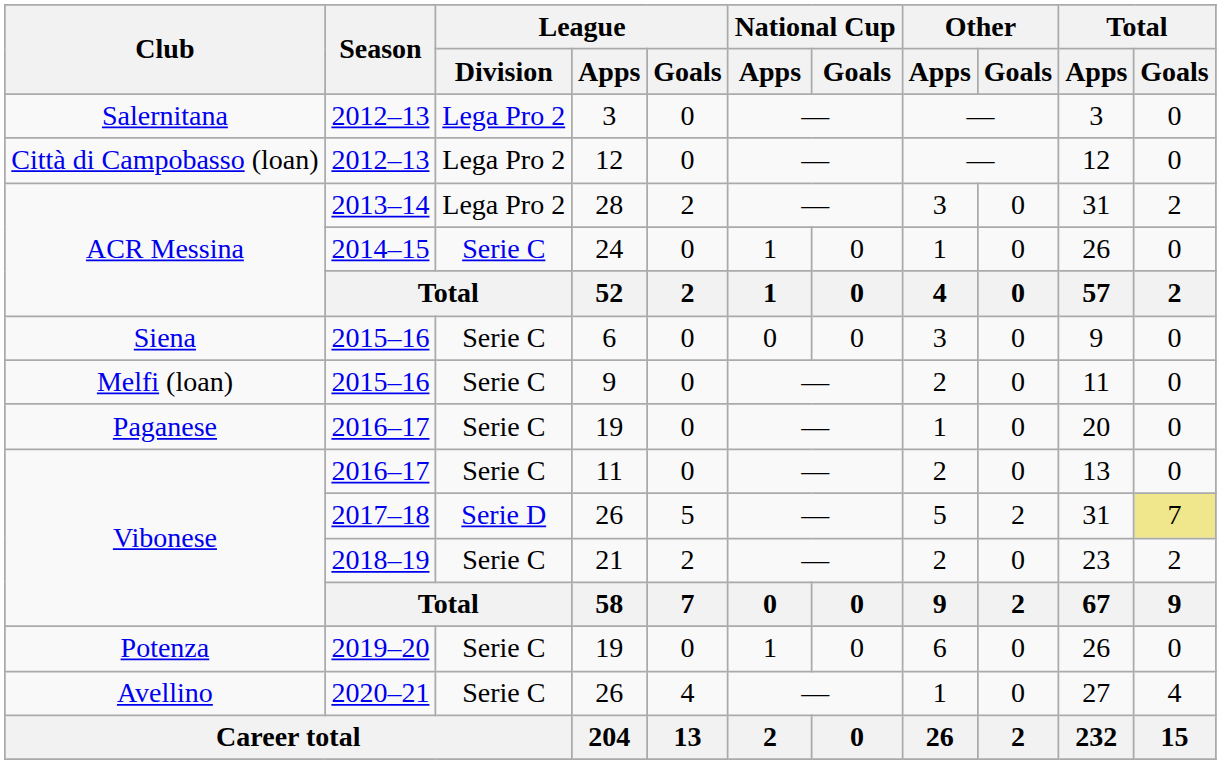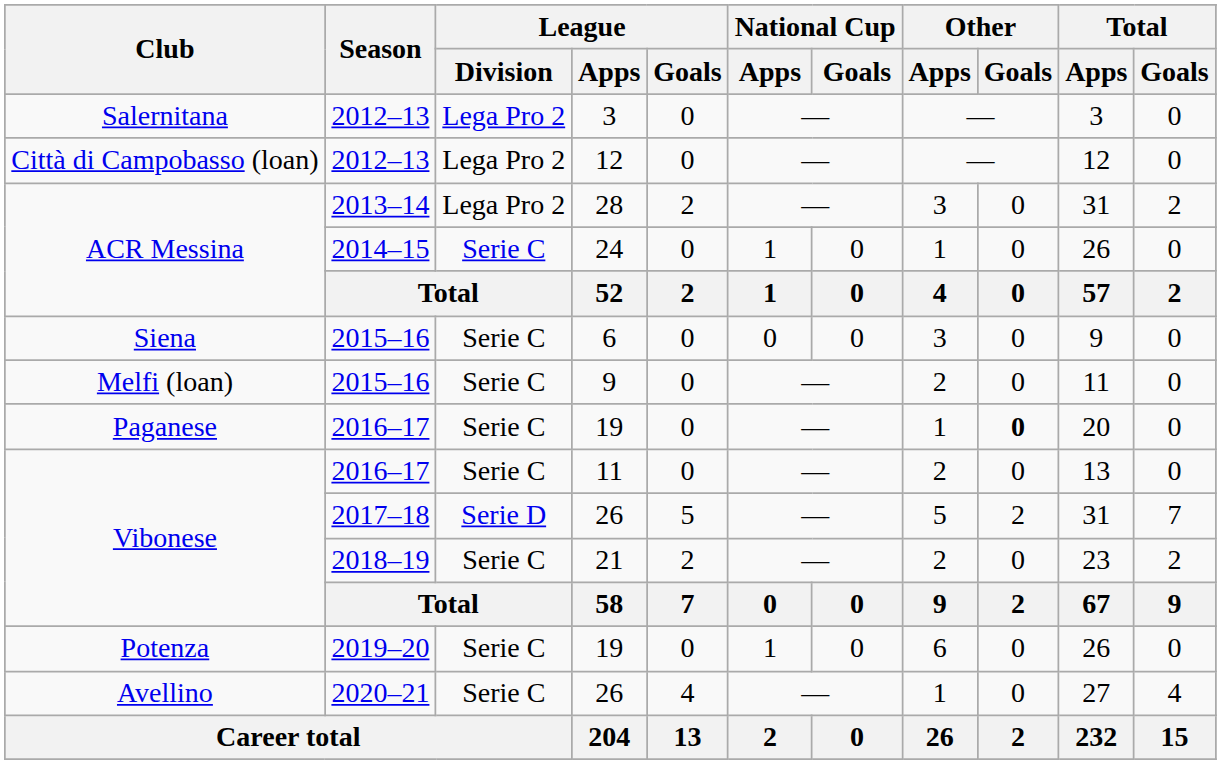Paganese / 19 | Other / Goals: normal -> bold
Vibonese / 26 | Total / Goals: khaki background -> no background
